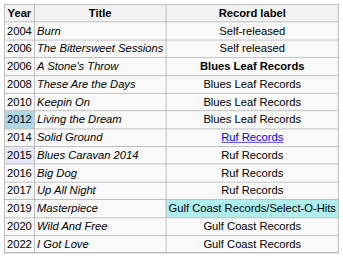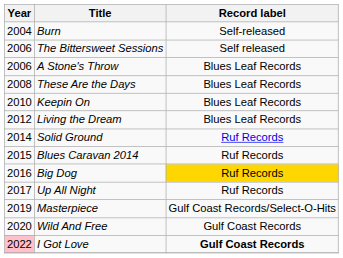A Stone's Throw | Record label: bold -> normal
Living the Dream | Year: lightblue background -> no background
Blues Caravan 2014 | Year: lavender background -> no background
Big Dog | Record label: no background -> gold background
Masterpiece | Record label: paleturquoise background -> no background
I Got Love | Year: no background -> pink background
I Got Love | Record label: normal -> bold
